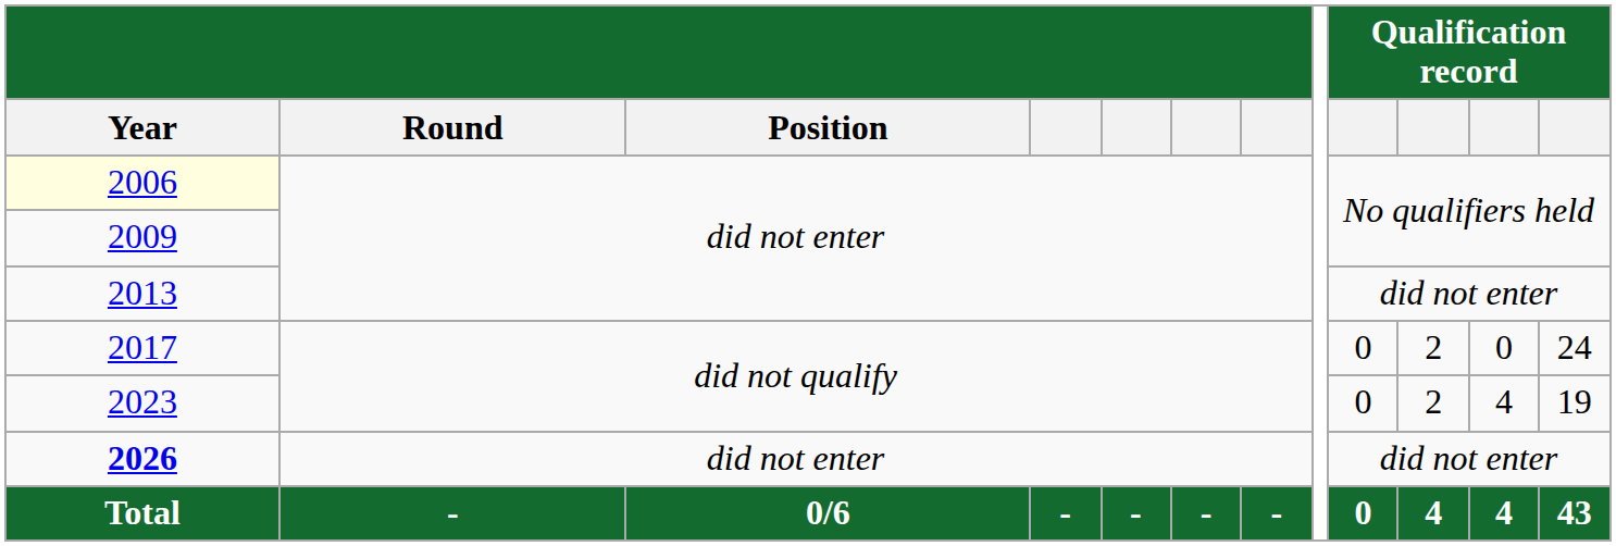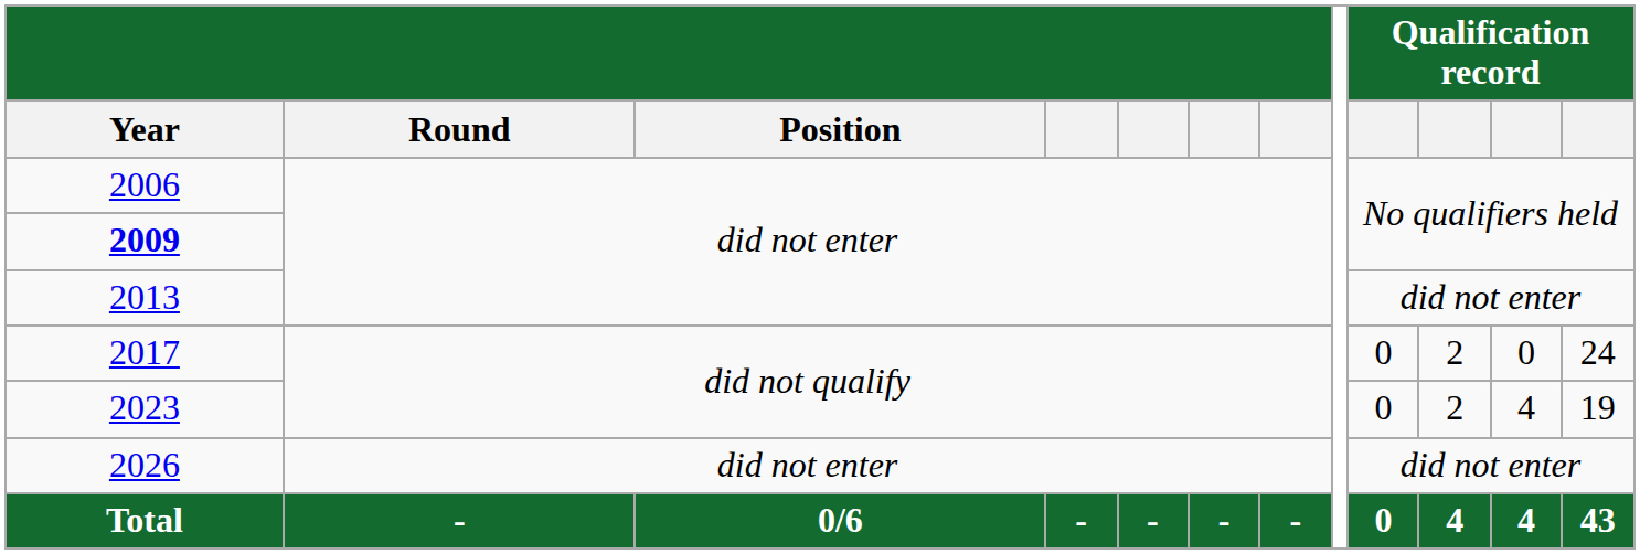2006 | Year: lightyellow background -> no background
2009 | Year: normal -> bold
2026 | Year: bold -> normal
